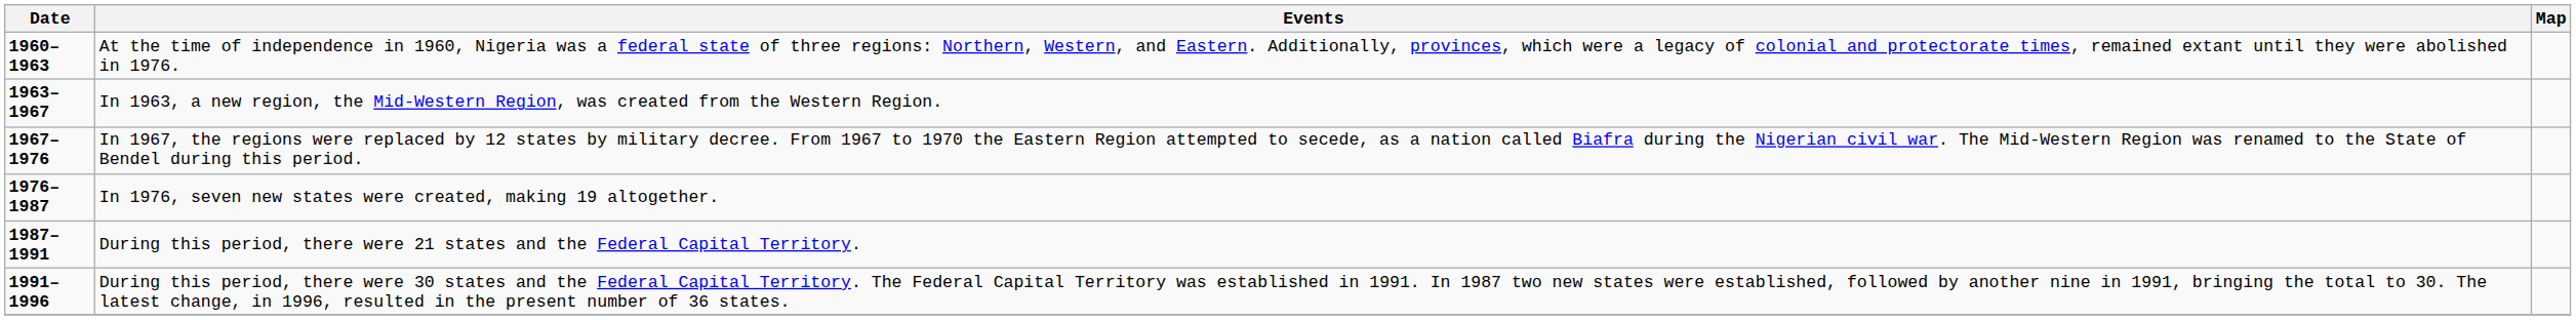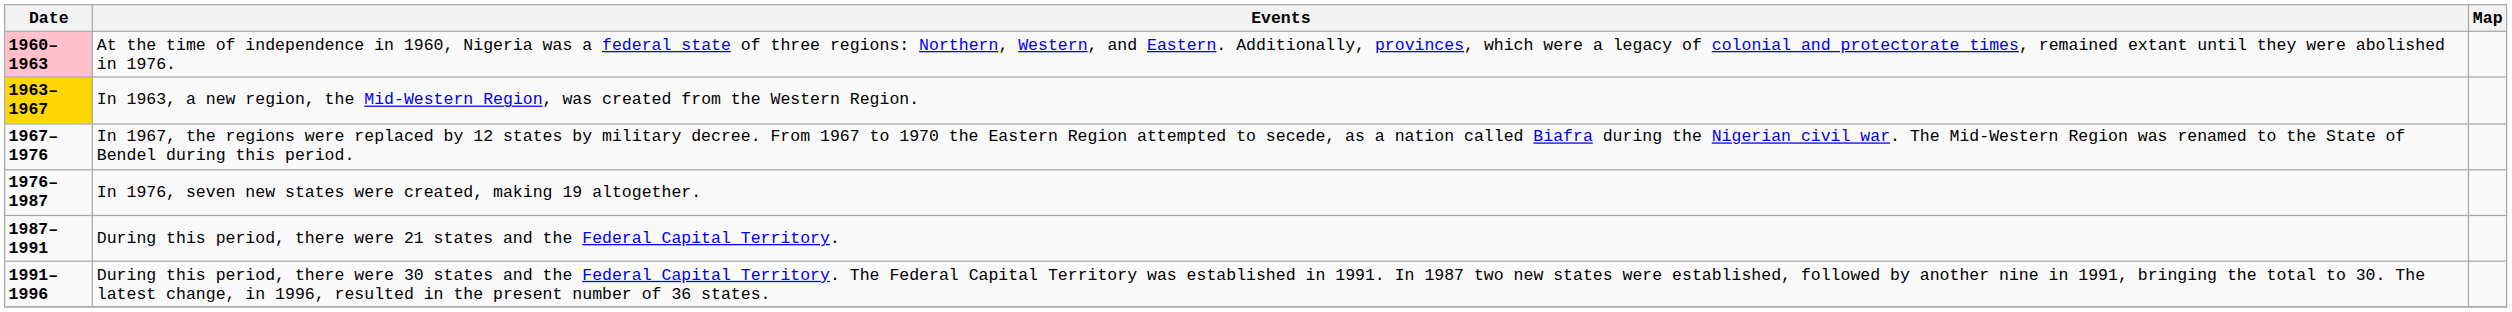row 2 | Date: no background -> pink background
row 3 | Date: no background -> gold background
